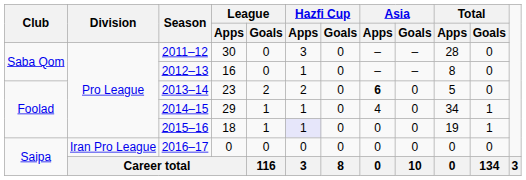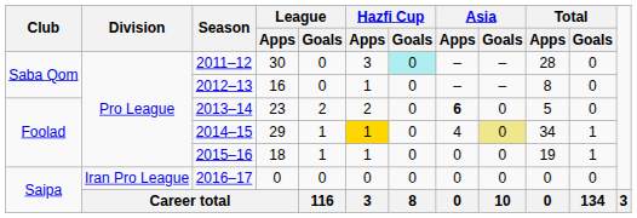2011–12 | Hazfi Cup / Goals: no background -> paleturquoise background
2014–15 | Hazfi Cup / Apps: no background -> gold background
2014–15 | Asia / Goals: no background -> khaki background
2015–16 | Hazfi Cup / Apps: lavender background -> no background
